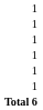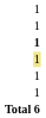row 3 | column 2: normal -> bold
row 4 | column 2: no background -> khaki background
